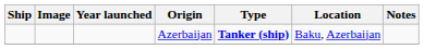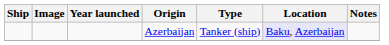Azerbaijan | Type: bold -> normal
Azerbaijan | Location: no background -> lavender background
